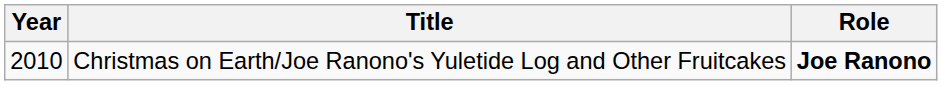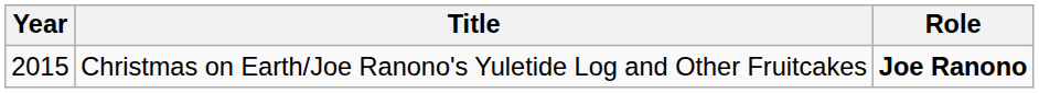row 2 | Year: 2010 -> 2015
